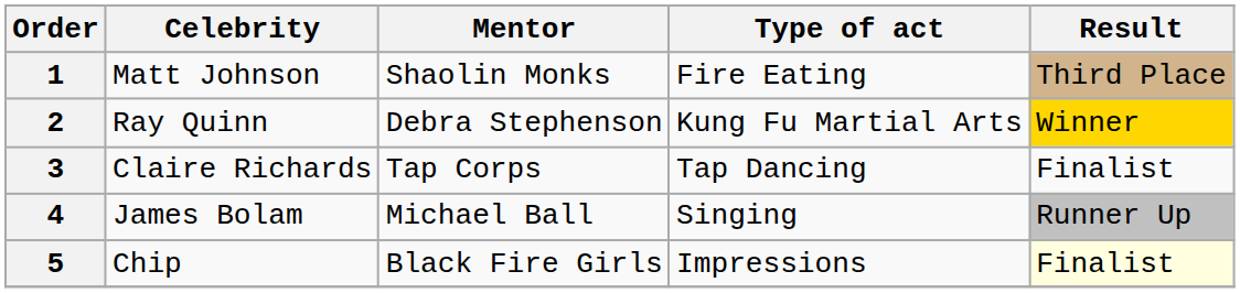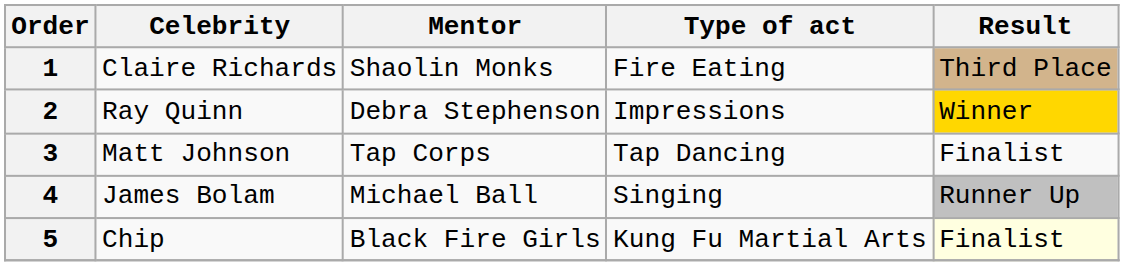1 | Celebrity: Matt Johnson -> Claire Richards
2 | Type of act: Kung Fu Martial Arts -> Impressions
3 | Celebrity: Claire Richards -> Matt Johnson
5 | Type of act: Impressions -> Kung Fu Martial Arts
